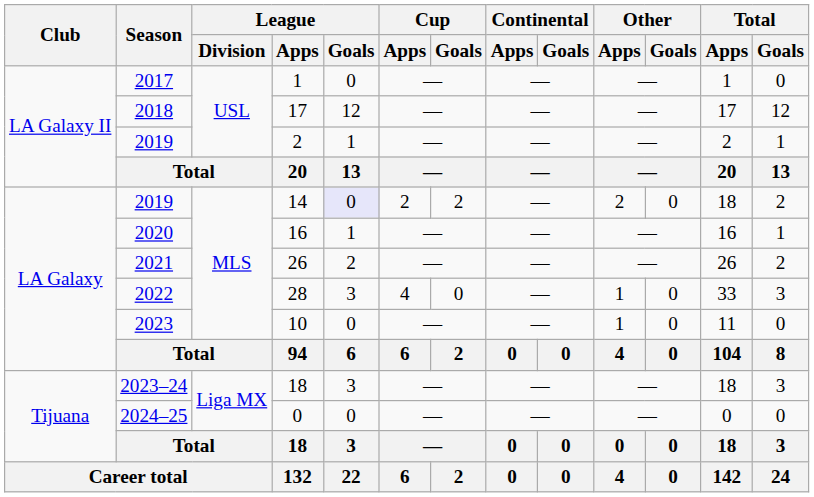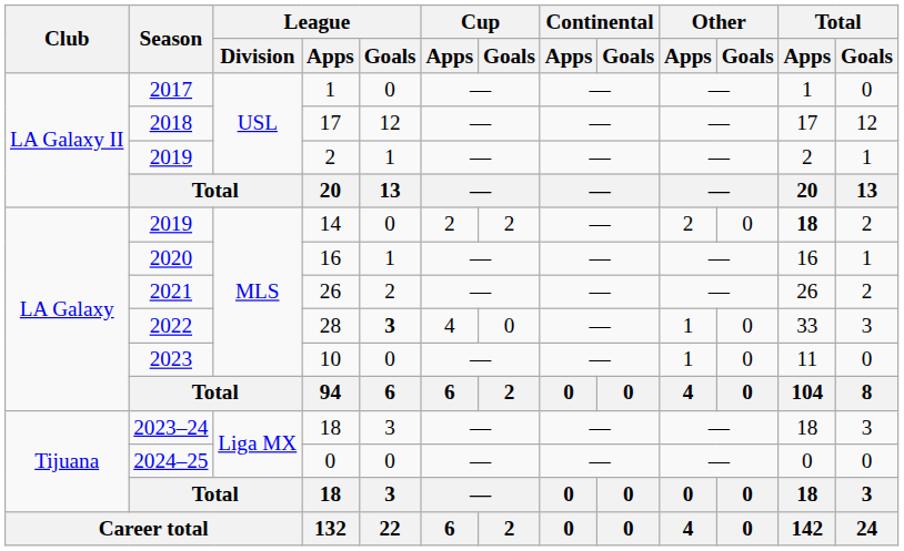14 | League / Goals: lavender background -> no background
14 | Total / Apps: normal -> bold
28 | League / Goals: normal -> bold
